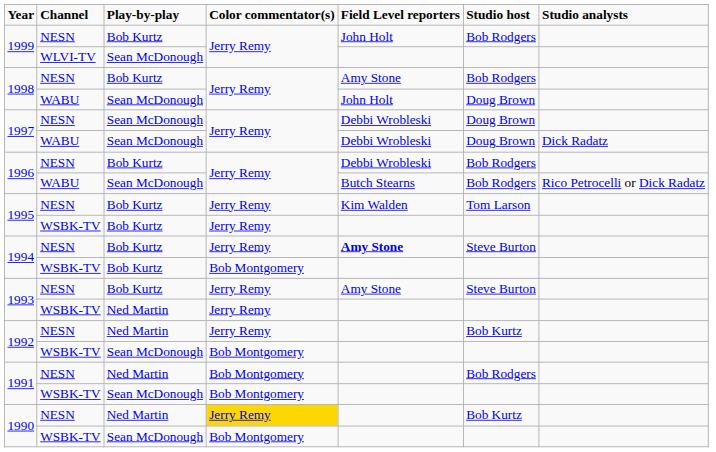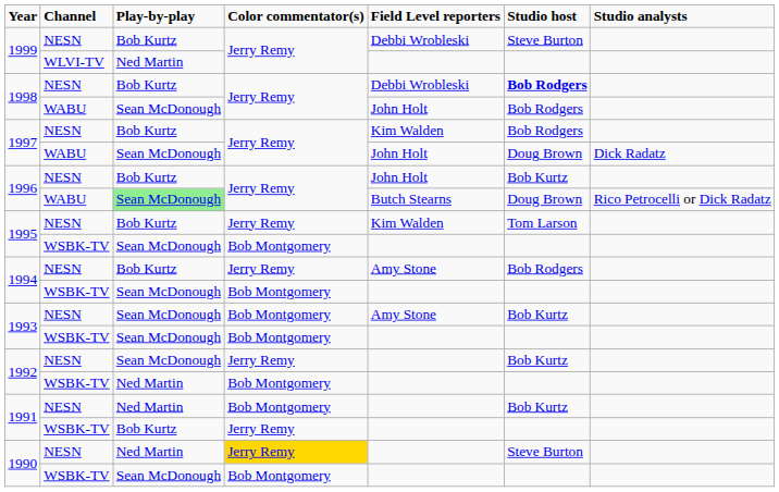1999 / NESN | Field Level reporters: John Holt -> Debbi Wrobleski
1999 / NESN | Studio host: Bob Rodgers -> Steve Burton
1999 / WLVI-TV | Play-by-play: Sean McDonough -> Ned Martin
1998 / NESN | Field Level reporters: Amy Stone -> Debbi Wrobleski
1998 / NESN | Studio host: normal -> bold
1998 / WABU | Studio host: Doug Brown -> Bob Rodgers
1997 / NESN | Play-by-play: Sean McDonough -> Bob Kurtz
1997 / NESN | Field Level reporters: Debbi Wrobleski -> Kim Walden
1997 / NESN | Studio host: Doug Brown -> Bob Rodgers
1997 / WABU | Field Level reporters: Debbi Wrobleski -> John Holt
1996 / NESN | Field Level reporters: Debbi Wrobleski -> John Holt
1996 / NESN | Studio host: Bob Rodgers -> Bob Kurtz
1996 / WABU | Play-by-play: no background -> lightgreen background
1996 / WABU | Studio host: Bob Rodgers -> Doug Brown
1995 / WSBK-TV | Play-by-play: Bob Kurtz -> Sean McDonough
1995 / WSBK-TV | Color commentator(s): Jerry Remy -> Bob Montgomery
1994 / NESN | Field Level reporters: bold -> normal
1994 / NESN | Studio host: Steve Burton -> Bob Rodgers
1994 / WSBK-TV | Play-by-play: Bob Kurtz -> Sean McDonough
1993 / NESN | Play-by-play: Bob Kurtz -> Sean McDonough
1993 / NESN | Color commentator(s): Jerry Remy -> Bob Montgomery
1993 / NESN | Studio host: Steve Burton -> Bob Kurtz
1993 / WSBK-TV | Play-by-play: Ned Martin -> Sean McDonough
1993 / WSBK-TV | Color commentator(s): Jerry Remy -> Bob Montgomery
1992 / NESN | Play-by-play: Ned Martin -> Sean McDonough
1992 / WSBK-TV | Play-by-play: Sean McDonough -> Ned Martin
1991 / NESN | Studio host: Bob Rodgers -> Bob Kurtz
1991 / WSBK-TV | Play-by-play: Sean McDonough -> Bob Kurtz
1991 / WSBK-TV | Color commentator(s): Bob Montgomery -> Jerry Remy
1990 / NESN | Studio host: Bob Kurtz -> Steve Burton
